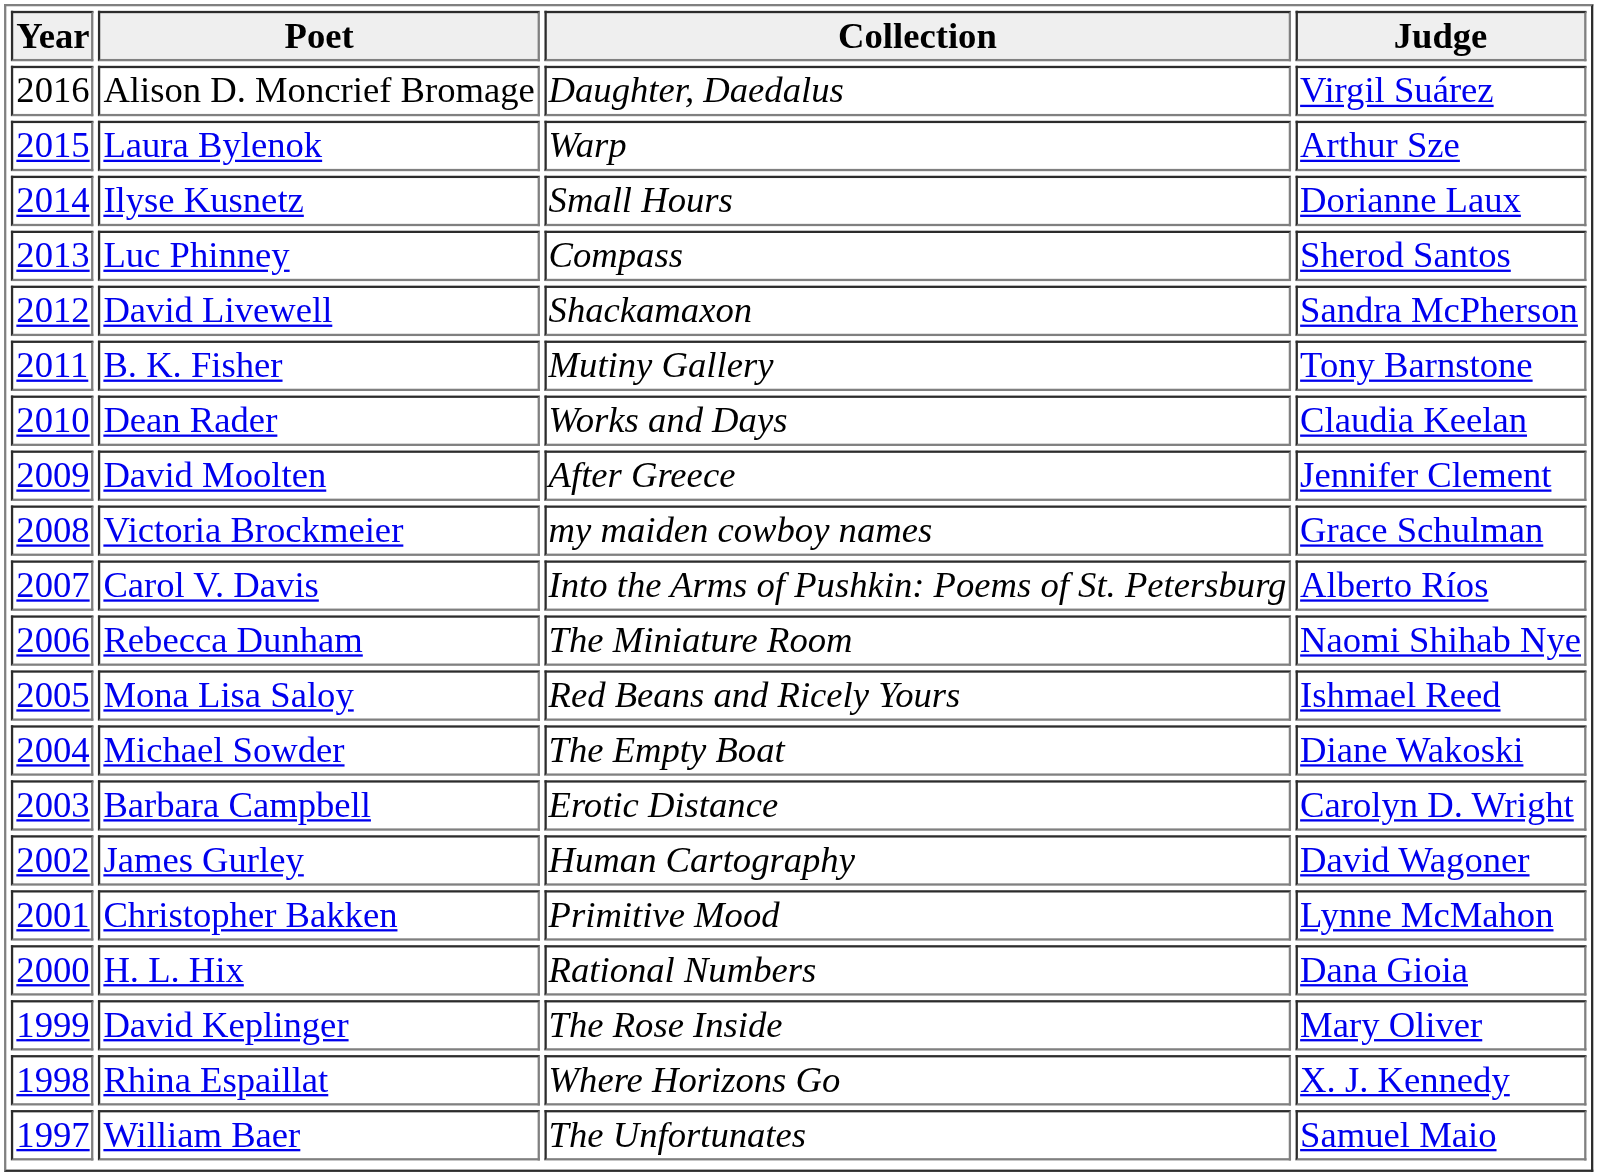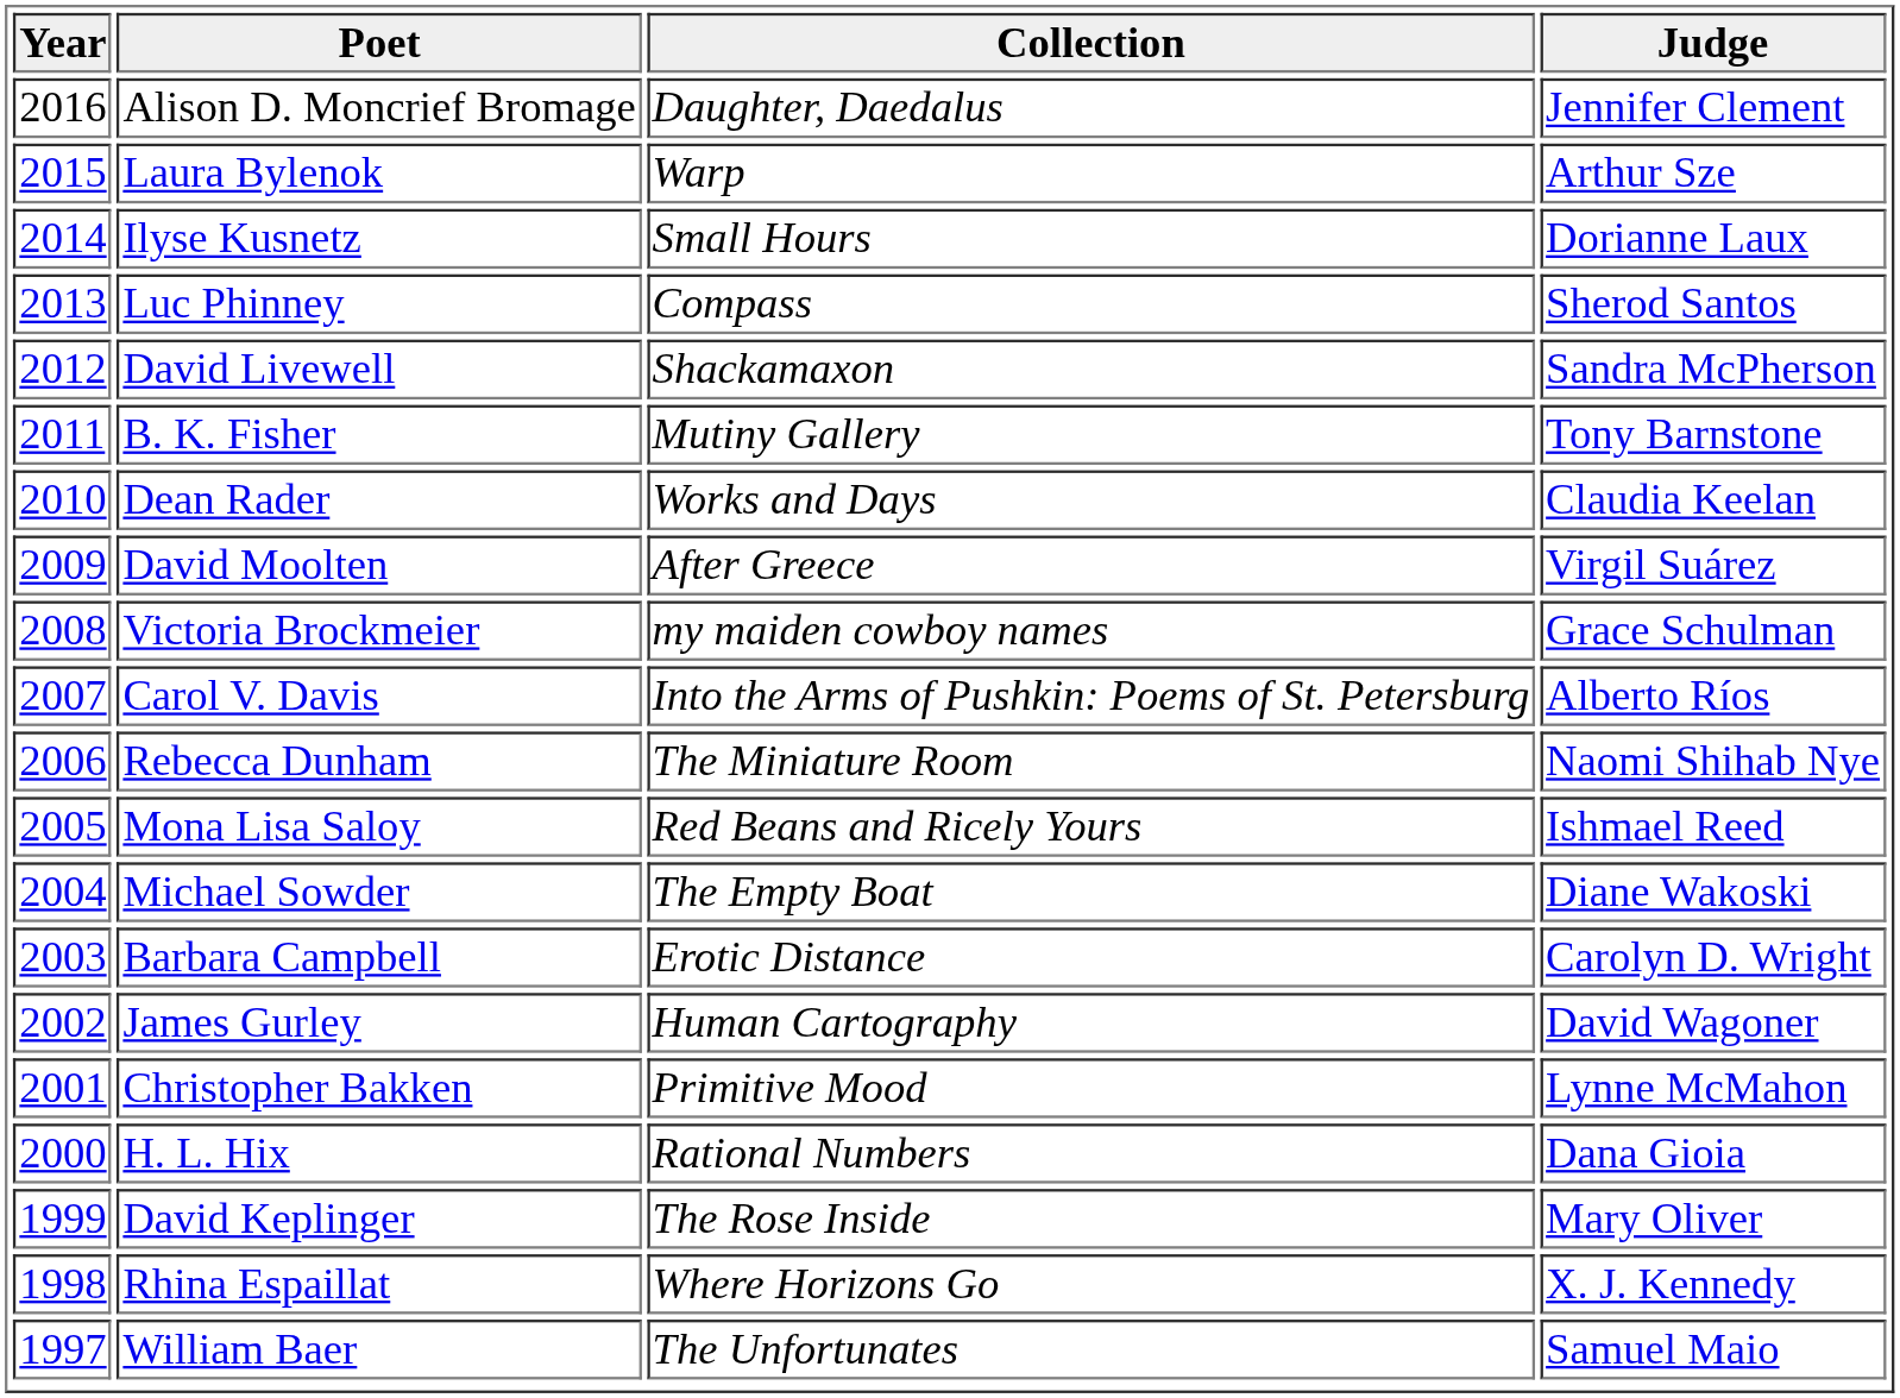Alison D. Moncrief Bromage | Judge: Virgil Suárez -> Jennifer Clement
David Moolten | Judge: Jennifer Clement -> Virgil Suárez
